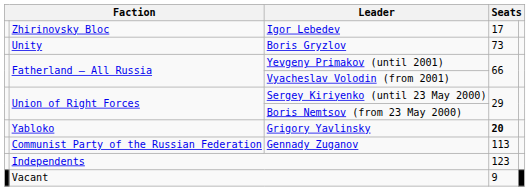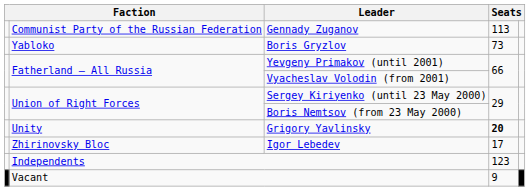rows swapped: Gennady Zuganov <-> Igor Lebedev
Boris Gryzlov | column 2: Unity -> Yabloko
Grigory Yavlinsky | column 2: Yabloko -> Unity
